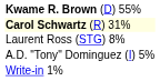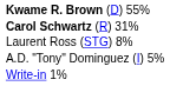row 2 | column 1: lightyellow background -> no background
